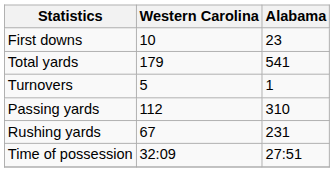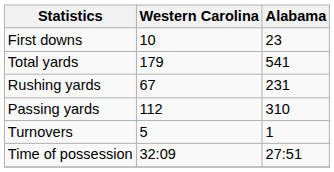rows swapped: Rushing yards <-> Turnovers
